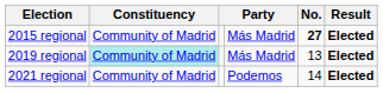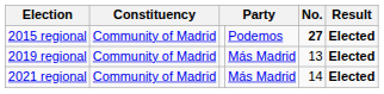2015 regional | column 4: Más Madrid -> Podemos
2019 regional | Constituency: paleturquoise background -> no background
2021 regional | column 4: Podemos -> Más Madrid
